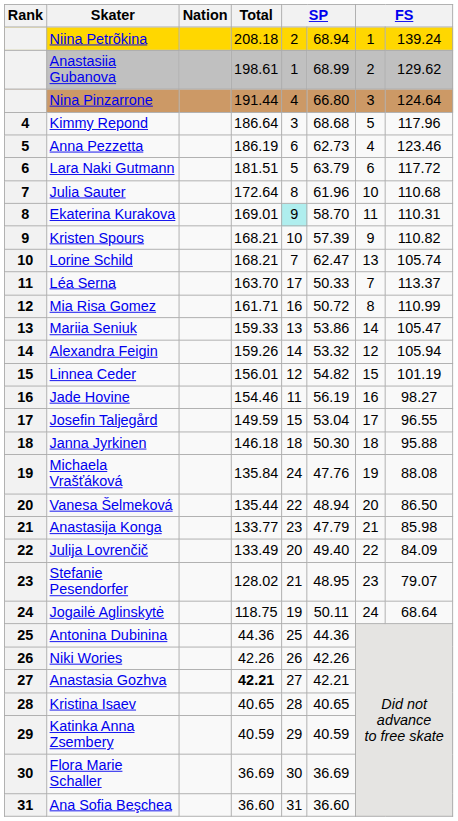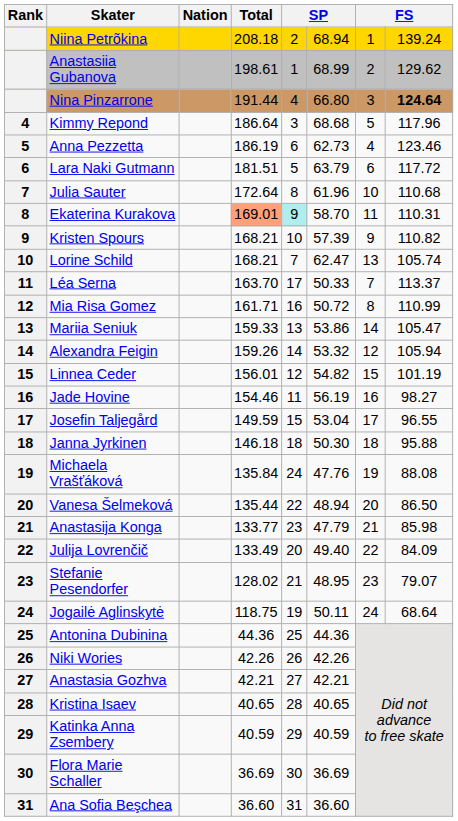Nina Pinzarrone | column 8: normal -> bold
Ekaterina Kurakova | Total: no background -> lightsalmon background
Anastasia Gozhva | Total: bold -> normal
